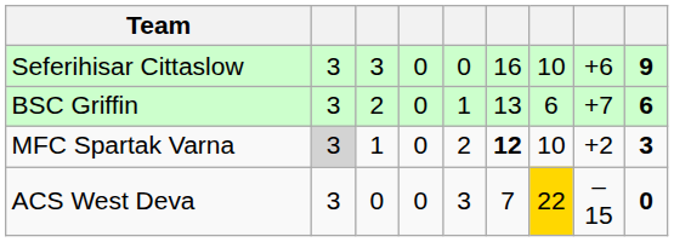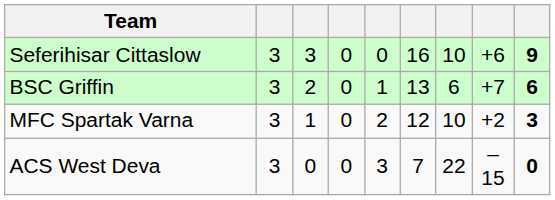MFC Spartak Varna | column 2: lightgrey background -> no background
MFC Spartak Varna | column 6: bold -> normal
ACS West Deva | column 7: gold background -> no background
